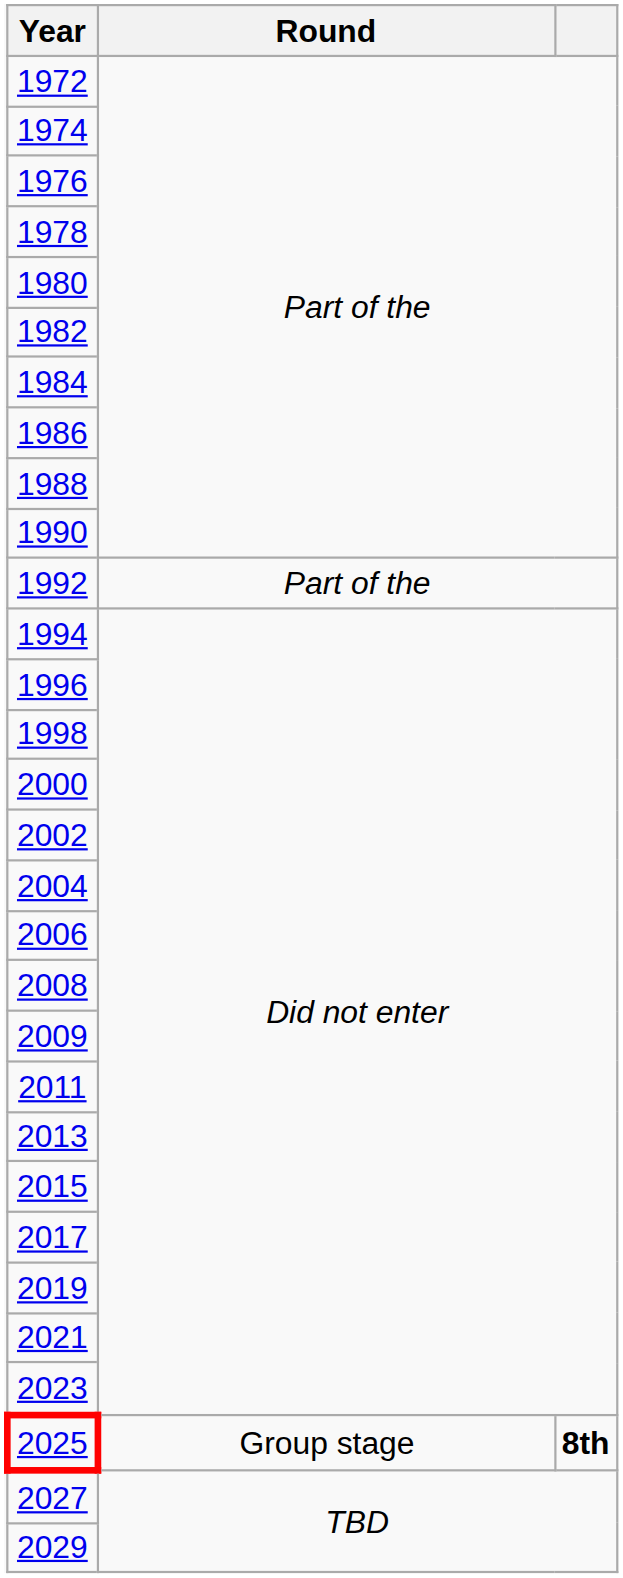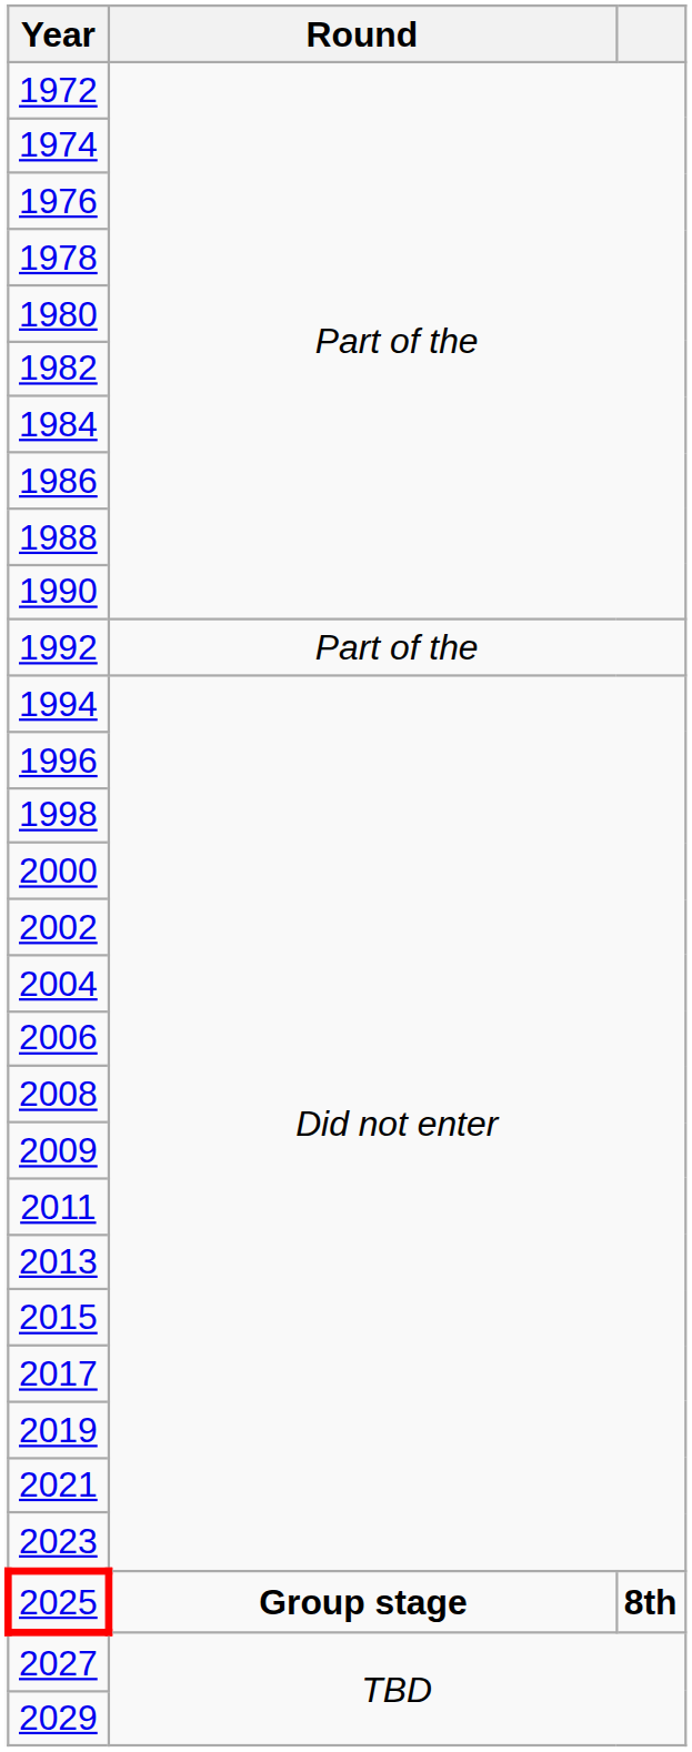2025 | Round: normal -> bold
